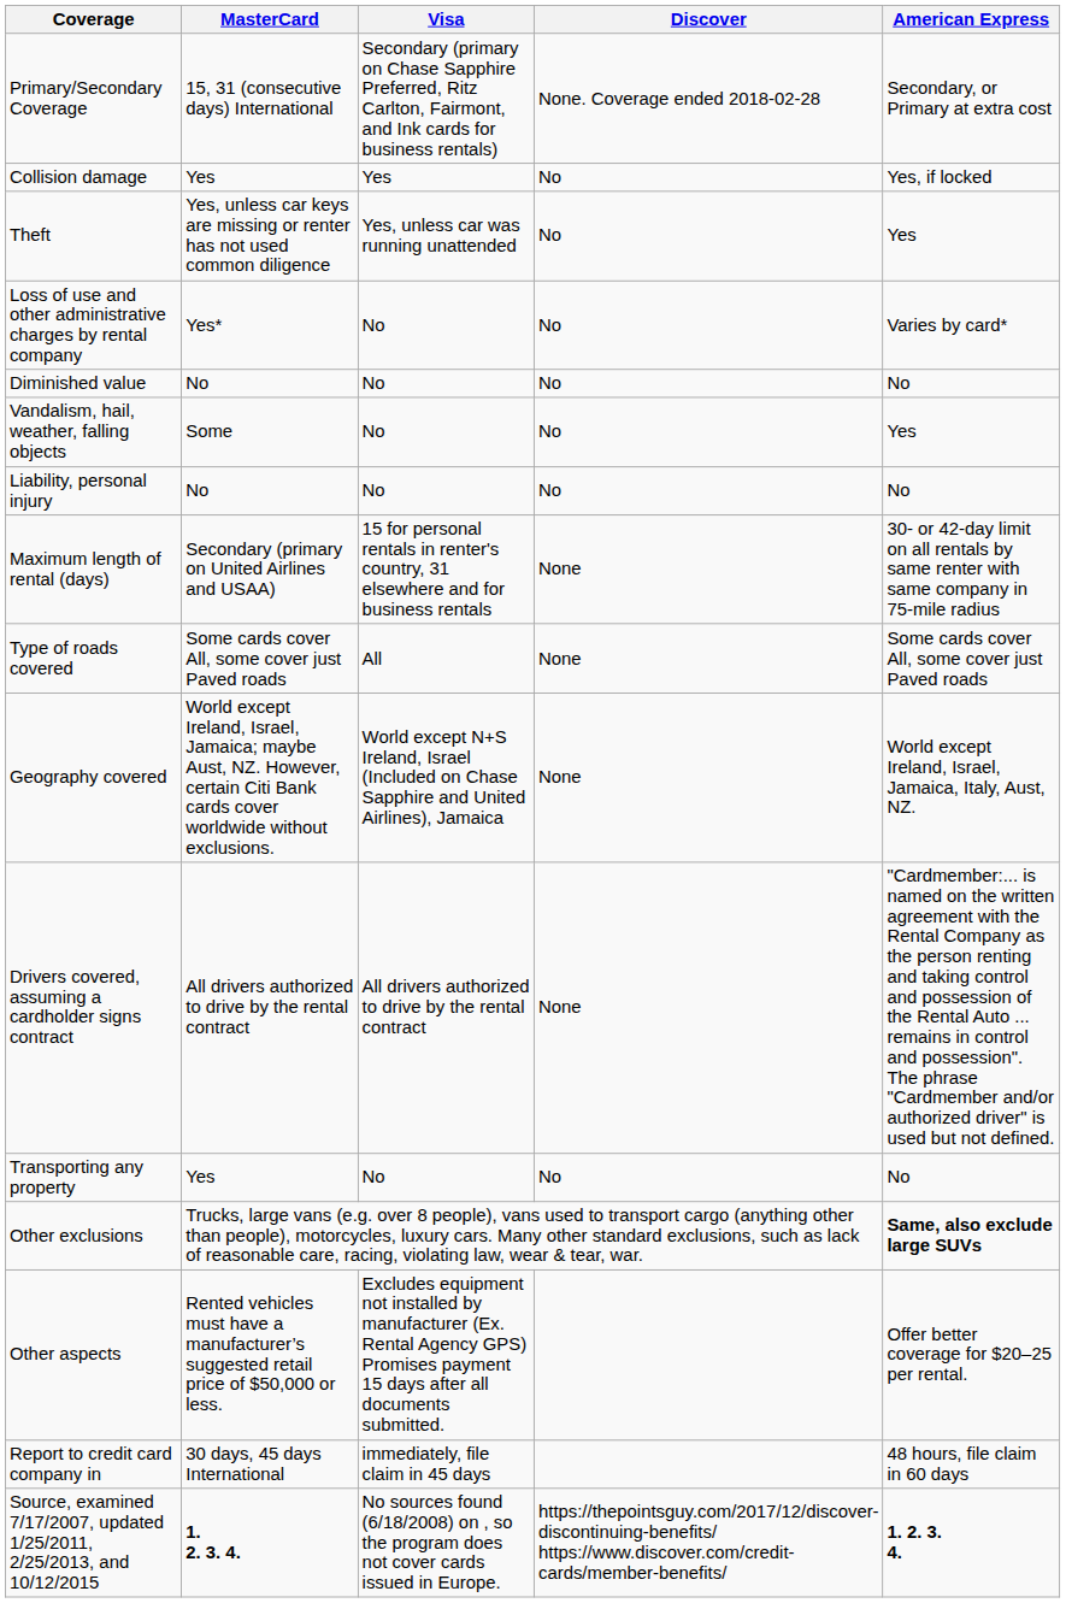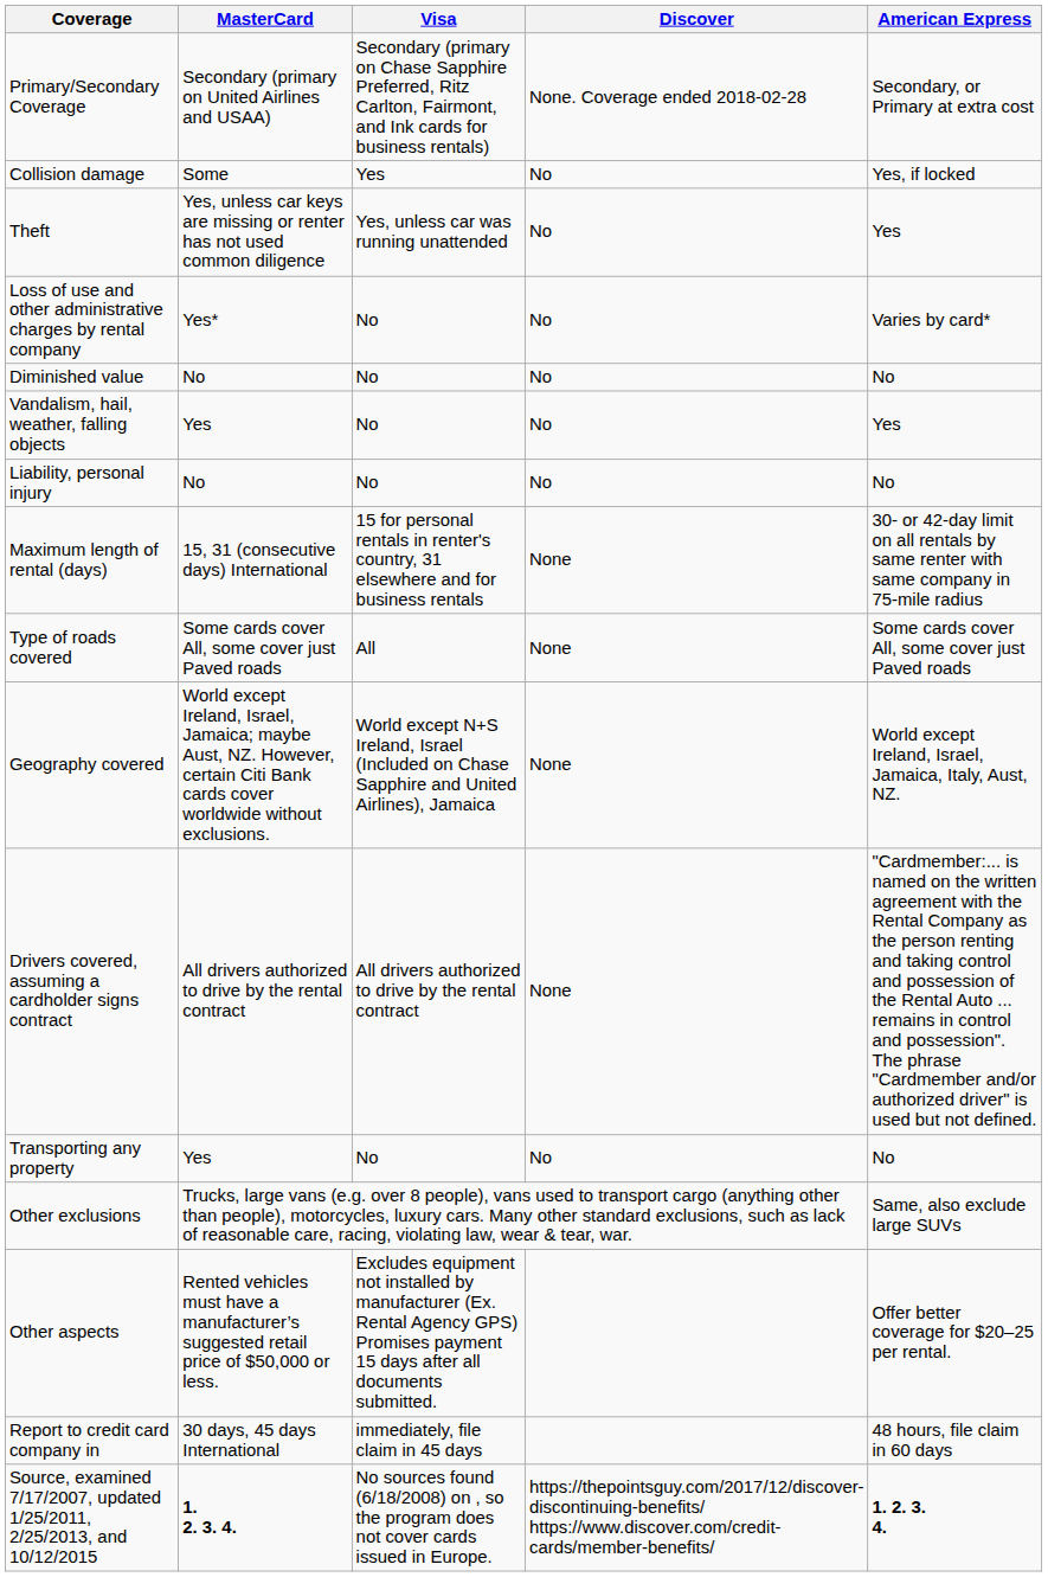Primary/Secondary Coverage | MasterCard: 15, 31 (consecutive days) International -> Secondary (primary on United Airlines and USAA)
Collision damage | MasterCard: Yes -> Some
Vandalism, hail, weather, falling objects | MasterCard: Some -> Yes
Maximum length of rental (days) | MasterCard: Secondary (primary on United Airlines and USAA) -> 15, 31 (consecutive days) International
Other exclusions | American Express: bold -> normal
